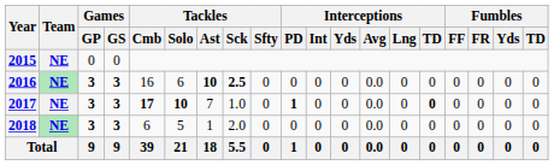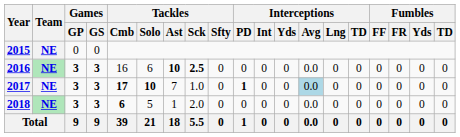2017 | Interceptions / Avg: no background -> lightblue background
2017 | Interceptions / TD: bold -> normal
2018 | Tackles / Cmb: normal -> bold
